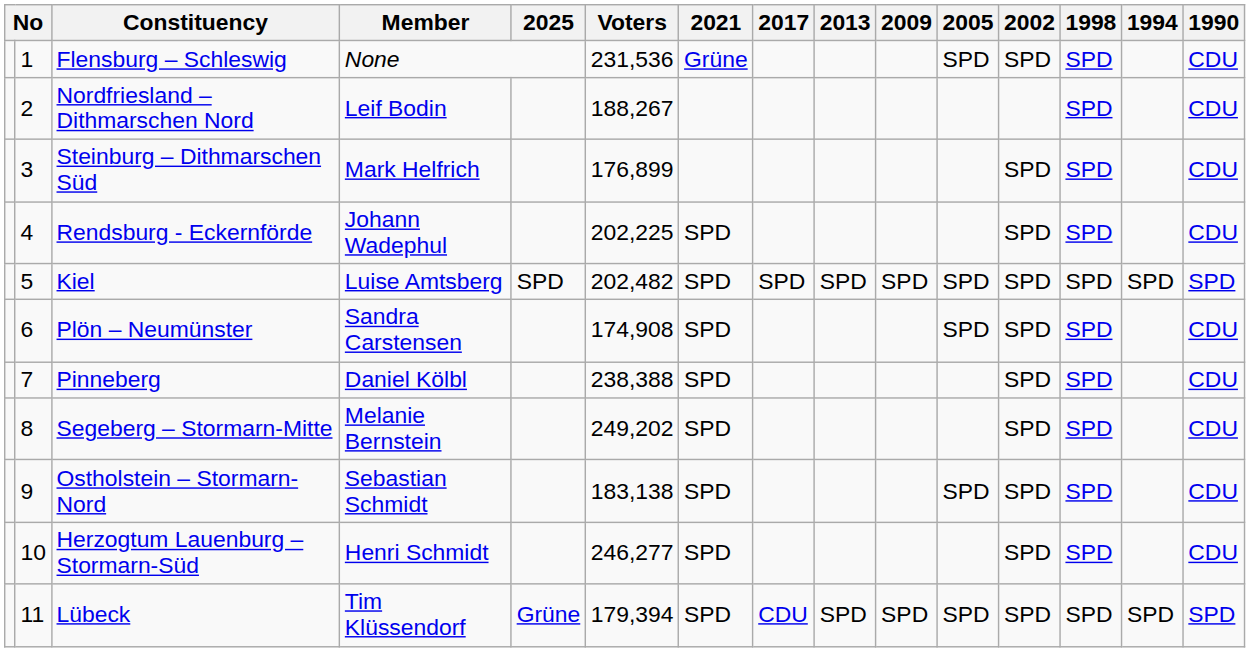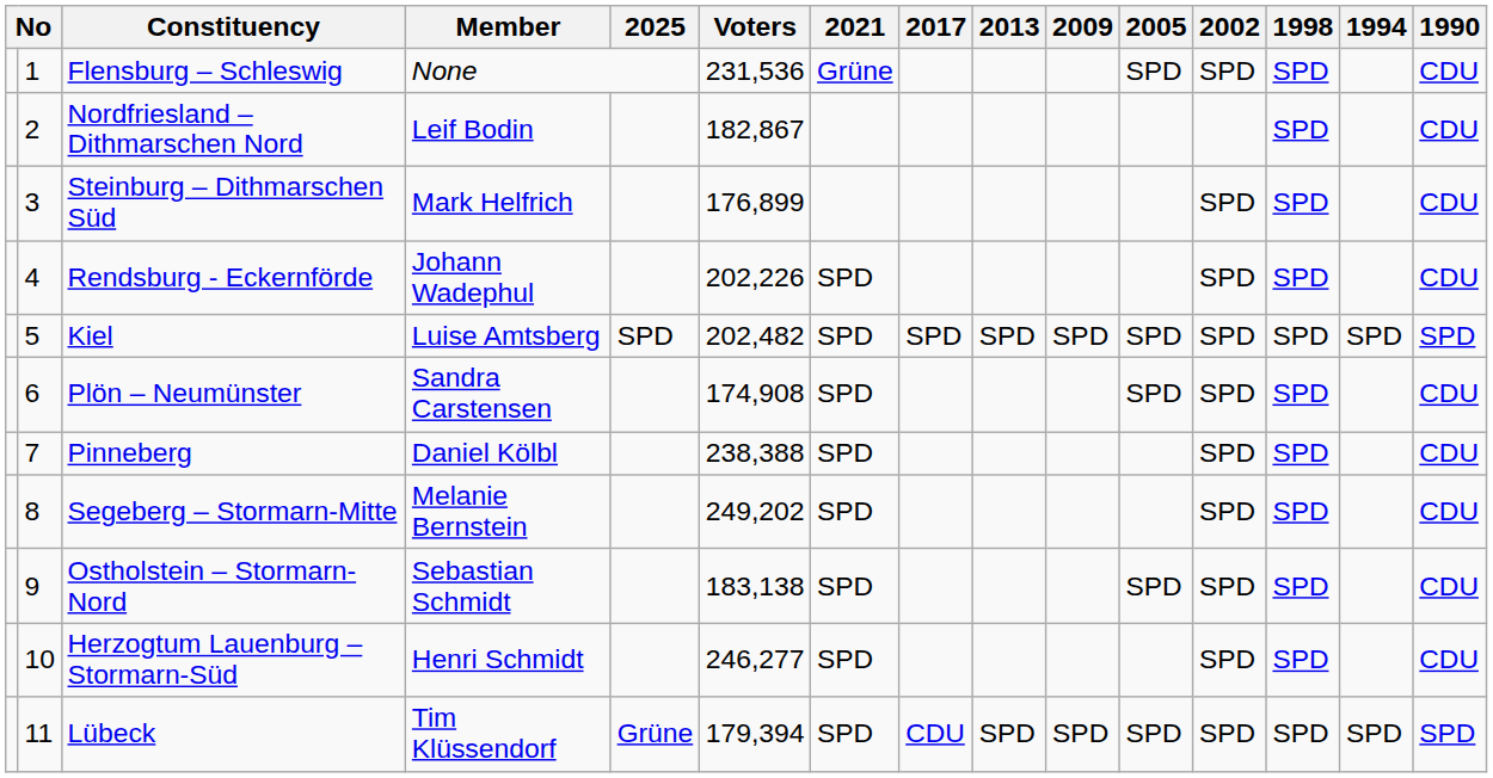Nordfriesland – Dithmarschen Nord | Voters: 188,267 -> 182,867
Rendsburg - Eckernförde | Voters: 202,225 -> 202,226
